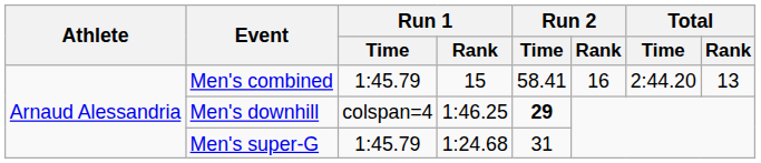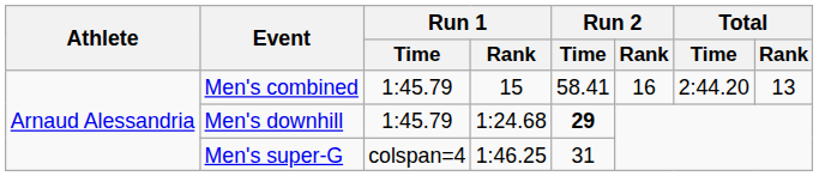Men's downhill | Run 1 / Time: colspan=4 -> 1:45.79
Men's downhill | Run 1 / Rank: 1:46.25 -> 1:24.68
Men's super-G | Run 1 / Time: 1:45.79 -> colspan=4
Men's super-G | Run 1 / Rank: 1:24.68 -> 1:46.25
